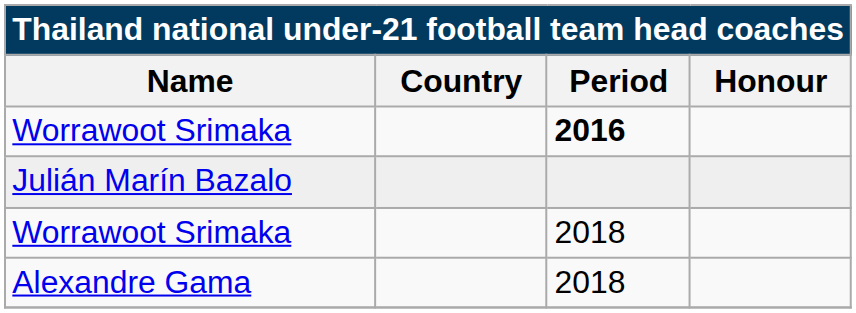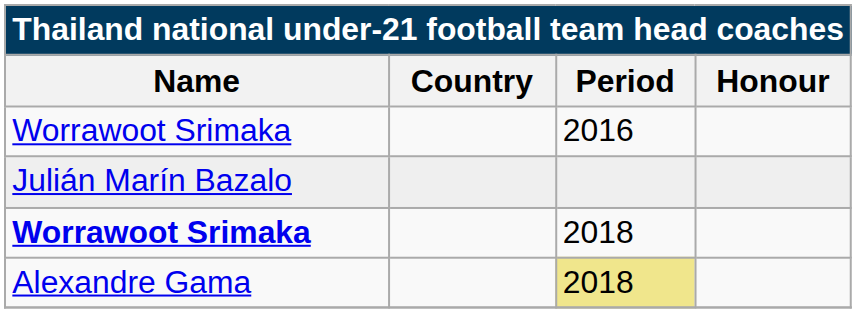Worrawoot Srimaka / 2016 | Period: bold -> normal
Worrawoot Srimaka / 2018 | Name: normal -> bold
Alexandre Gama | Period: no background -> khaki background
